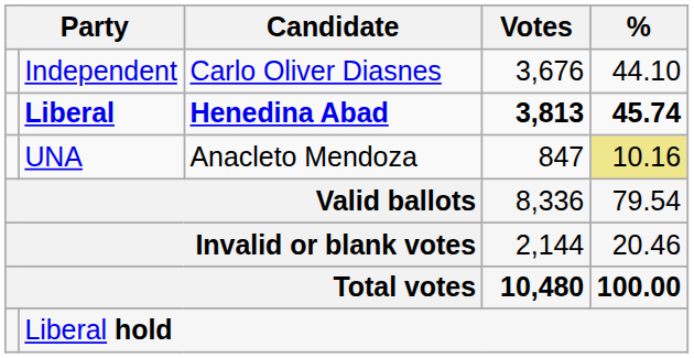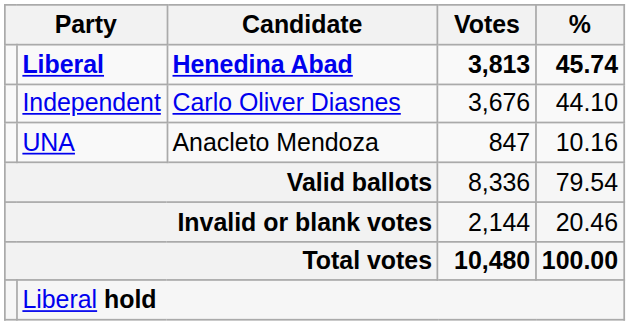rows swapped: Liberal <-> Independent
UNA | %: khaki background -> no background
